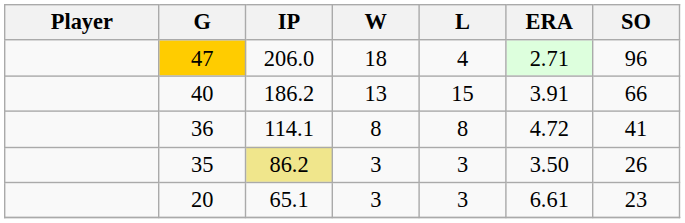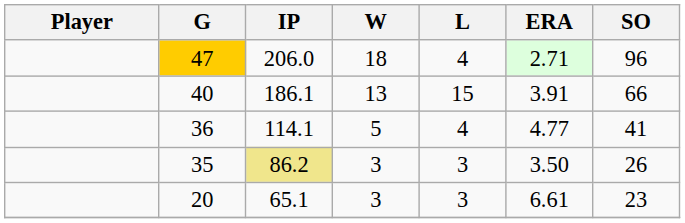40 | IP: 186.2 -> 186.1
36 | W: 8 -> 5
36 | L: 8 -> 4
36 | ERA: 4.72 -> 4.77
